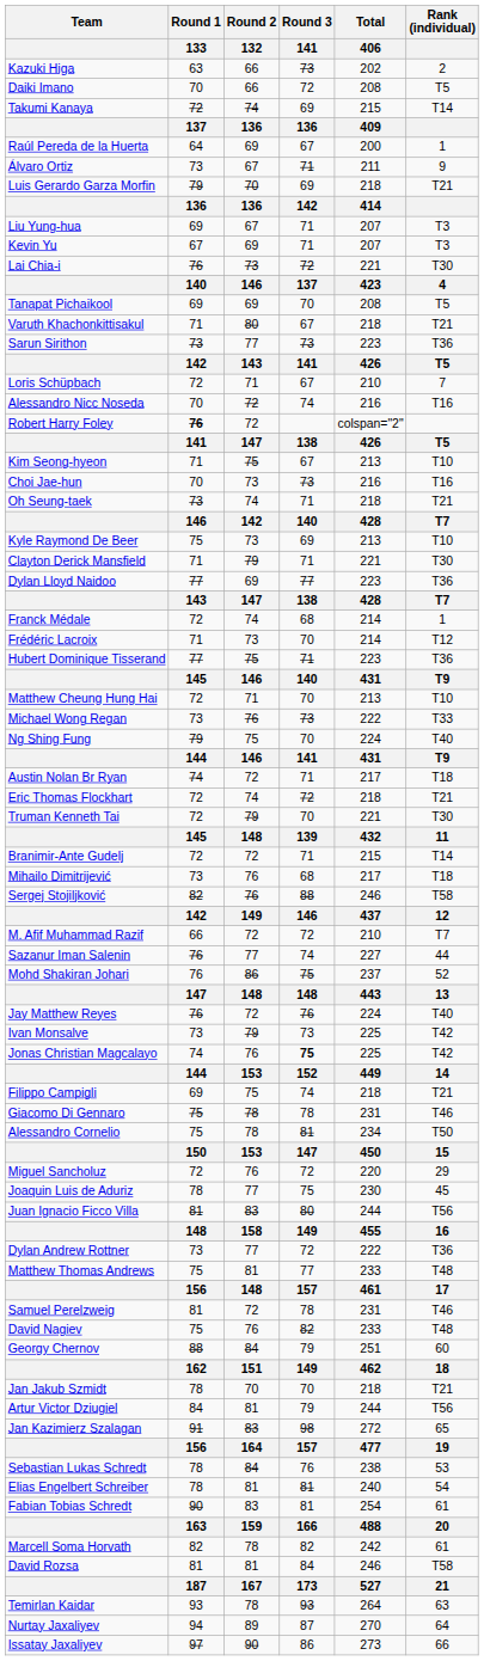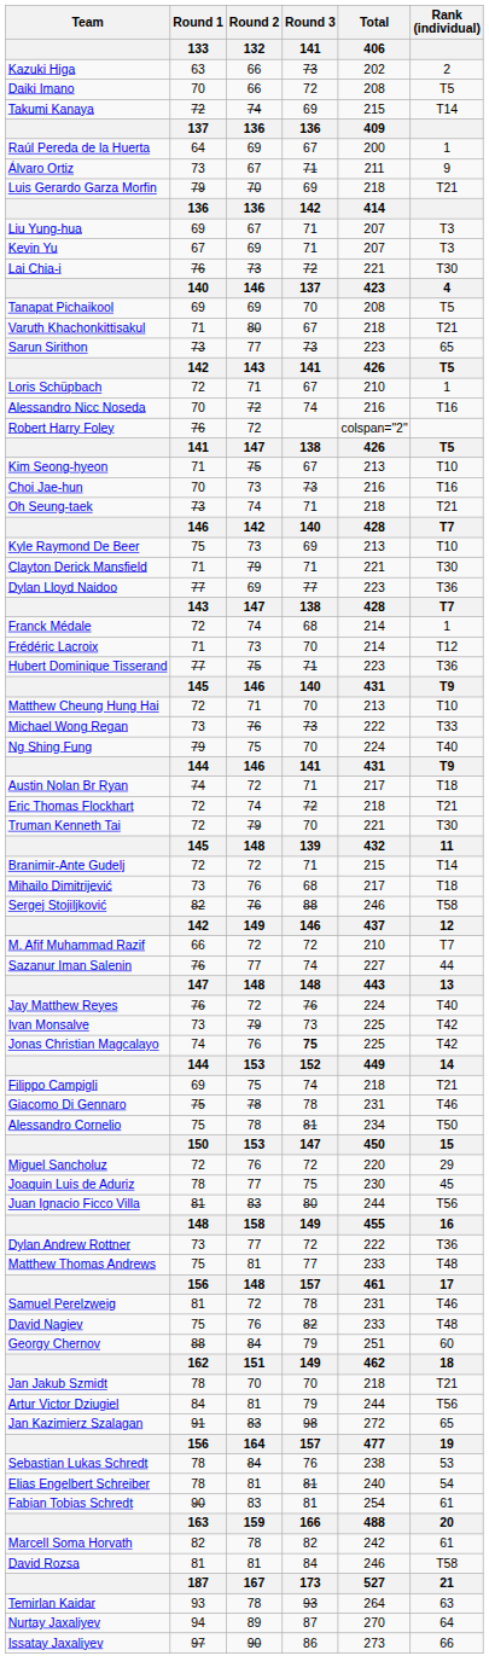Sarun Sirithon | Rank (individual): T36 -> 65
Loris Schüpbach | Rank (individual): 7 -> 1
Robert Harry Foley | Round 1 / 133: bold -> normal
- row: Mohd Shakiran Johari | 76 | 86 | 75 | 237 | 52
